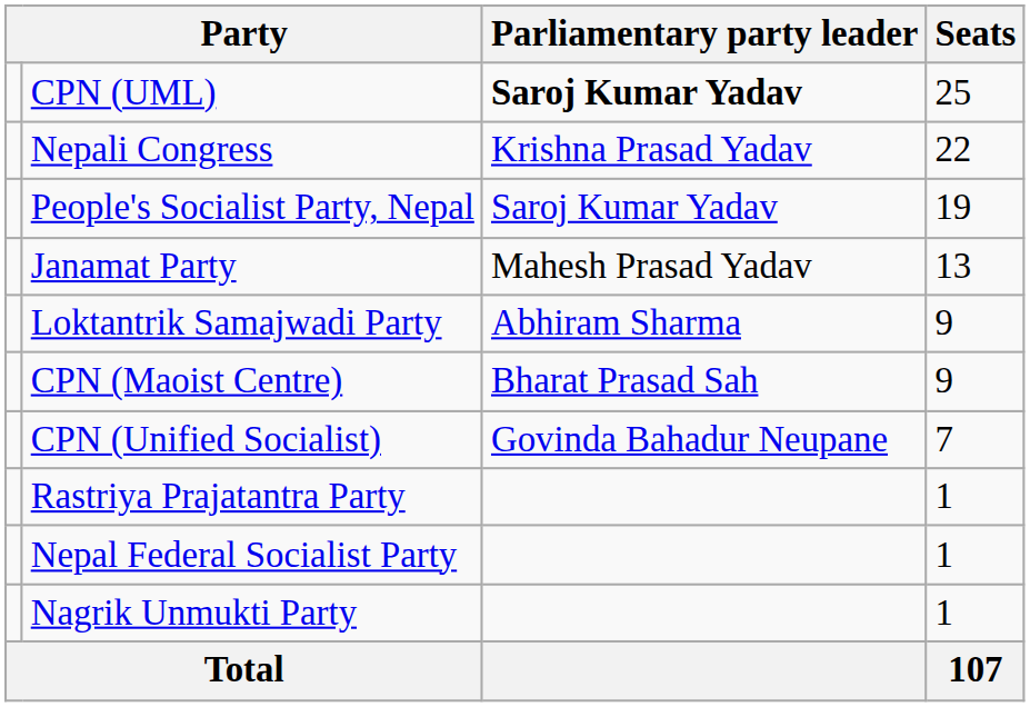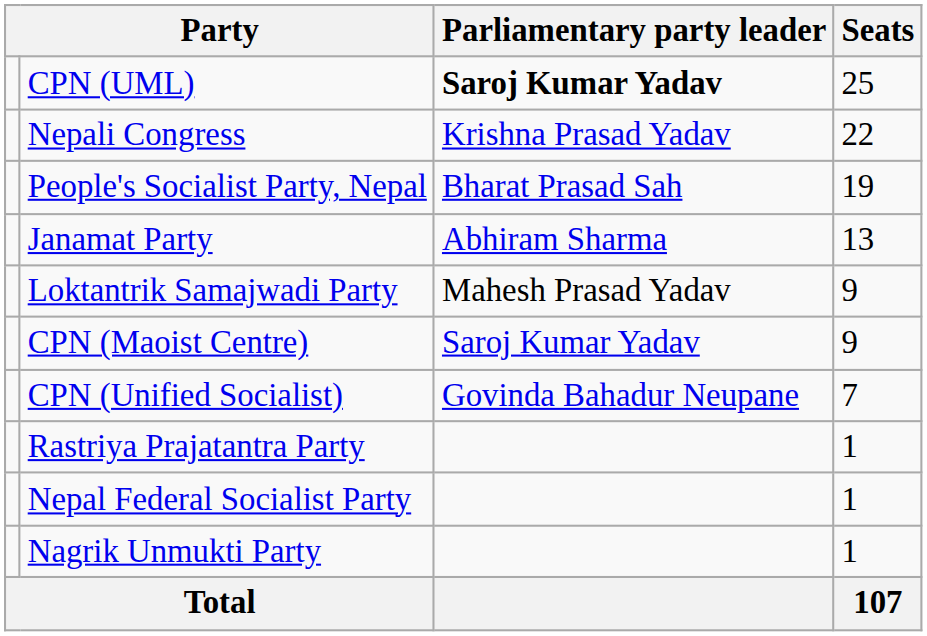People's Socialist Party, Nepal | Parliamentary party leader: Saroj Kumar Yadav -> Bharat Prasad Sah
Janamat Party | Parliamentary party leader: Mahesh Prasad Yadav -> Abhiram Sharma
Loktantrik Samajwadi Party | Parliamentary party leader: Abhiram Sharma -> Mahesh Prasad Yadav
CPN (Maoist Centre) | Parliamentary party leader: Bharat Prasad Sah -> Saroj Kumar Yadav
